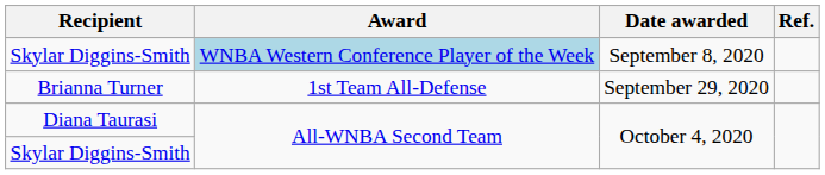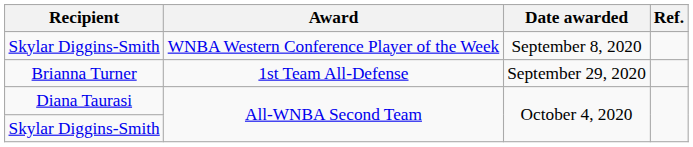row 2 | Award: lightblue background -> no background
